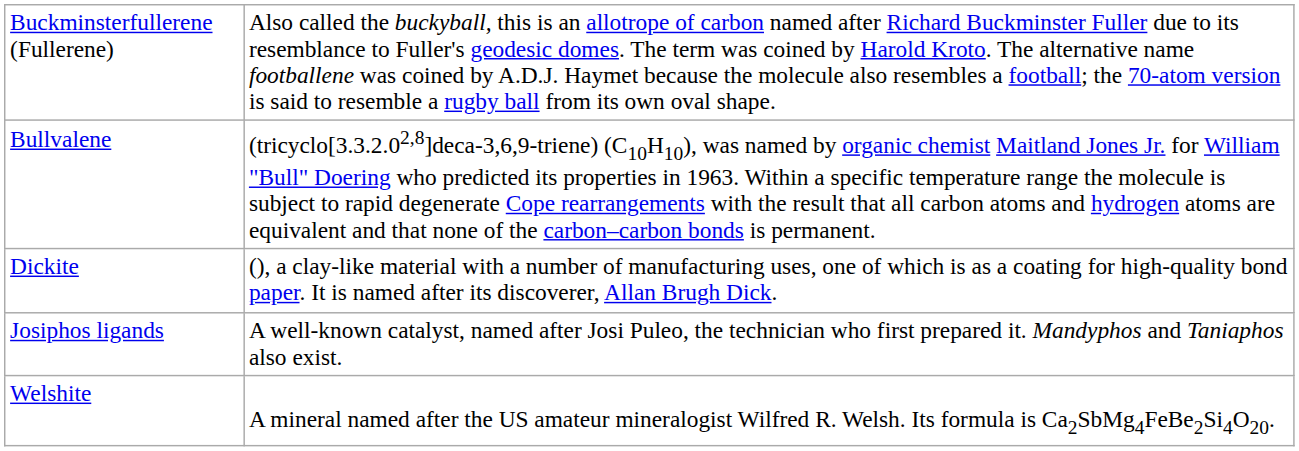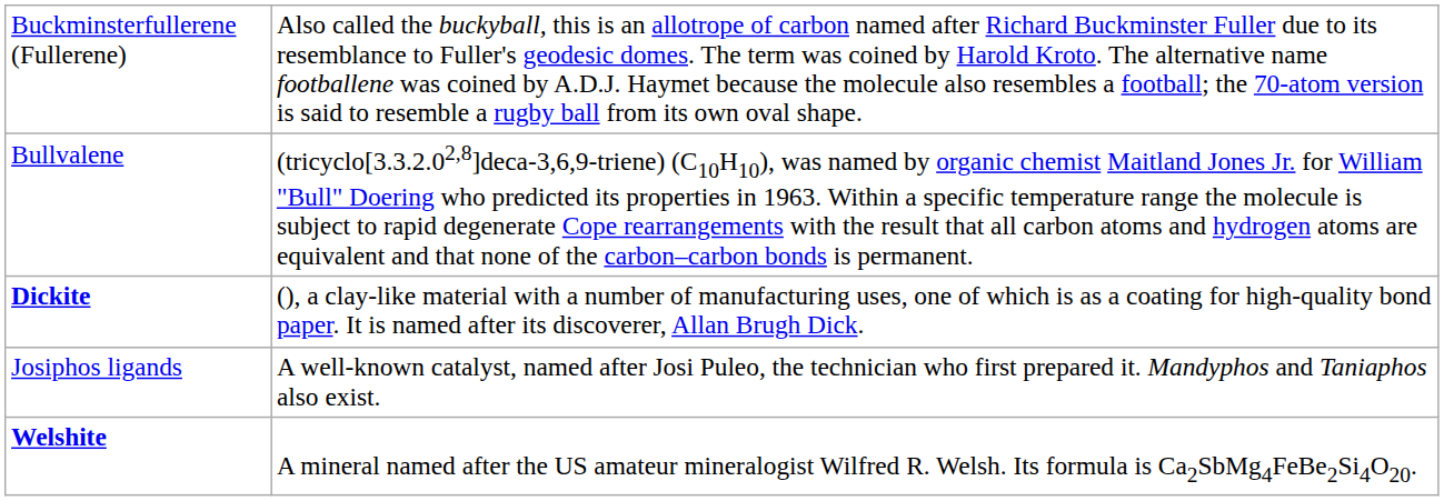Dickite | column 1: normal -> bold
Welshite | column 1: normal -> bold
